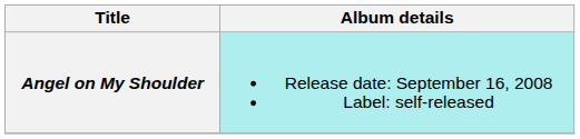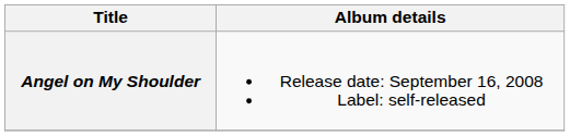Angel on My Shoulder | Album details: paleturquoise background -> no background
